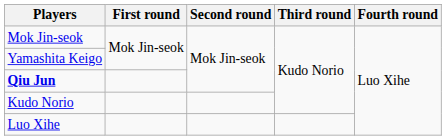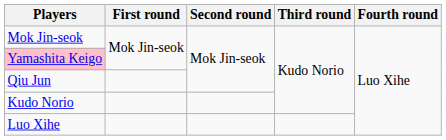Yamashita Keigo | Players: no background -> pink background
Qiu Jun | Players: bold -> normal
